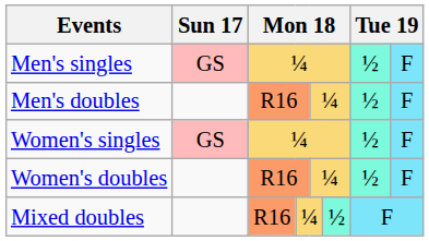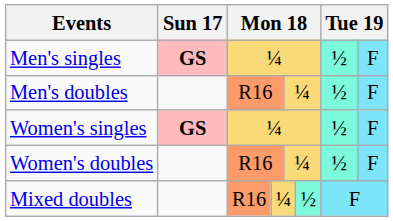Men's singles | Sun 17: normal -> bold
Women's singles | Sun 17: normal -> bold
